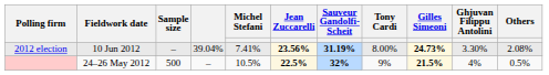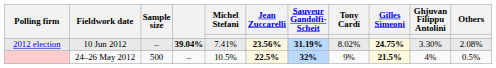2012 election | column 4: normal -> bold
2012 election | Tony Cardi: 8.00% -> 8.02%
2012 election | Gilles Simeoni: 24.73% -> 24.75%
